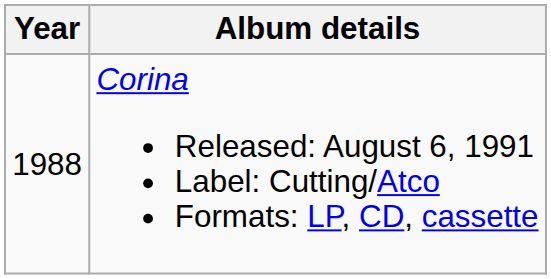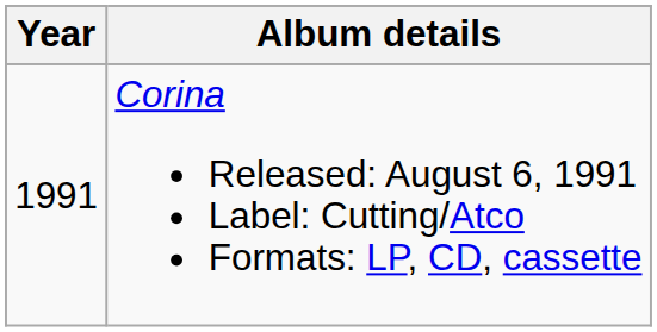row 2 | Year: 1988 -> 1991
